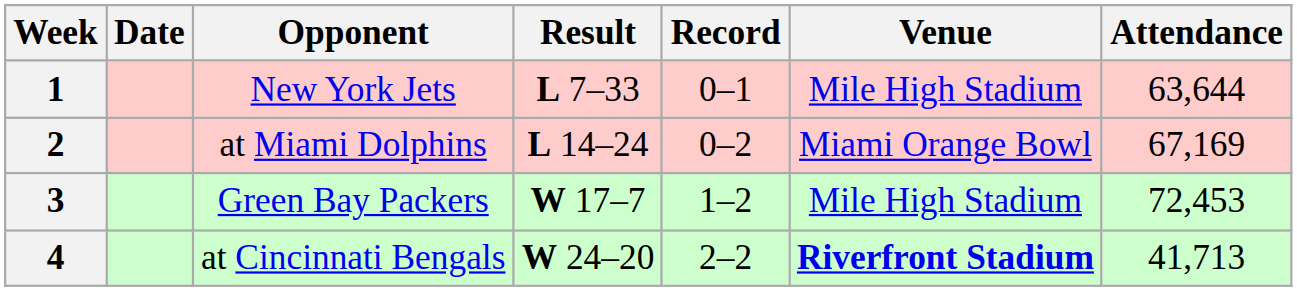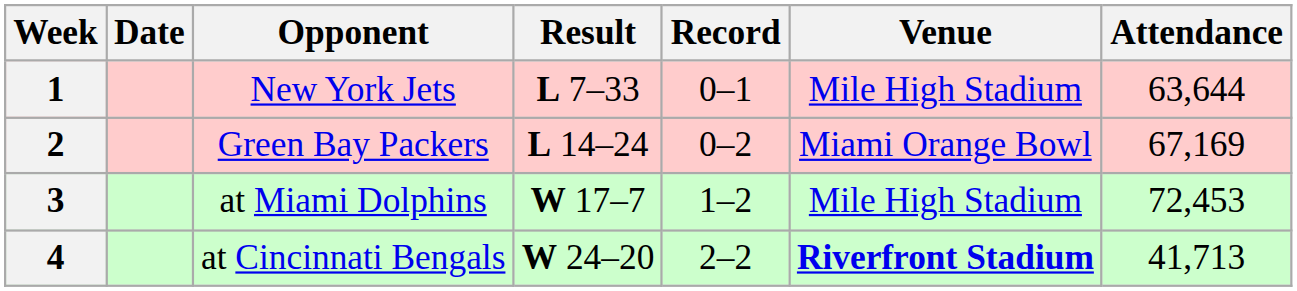2 | Opponent: at Miami Dolphins -> Green Bay Packers
3 | Opponent: Green Bay Packers -> at Miami Dolphins
